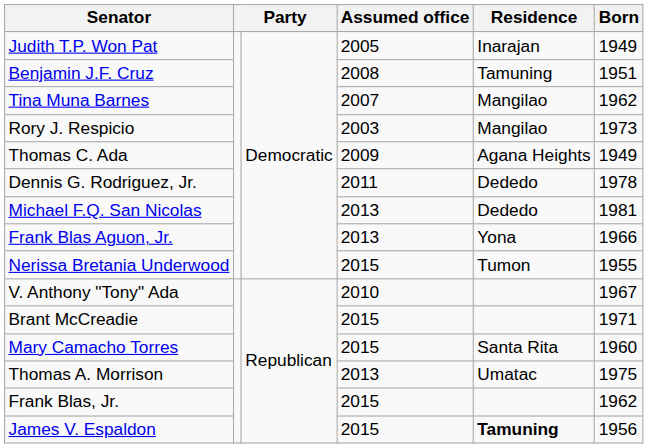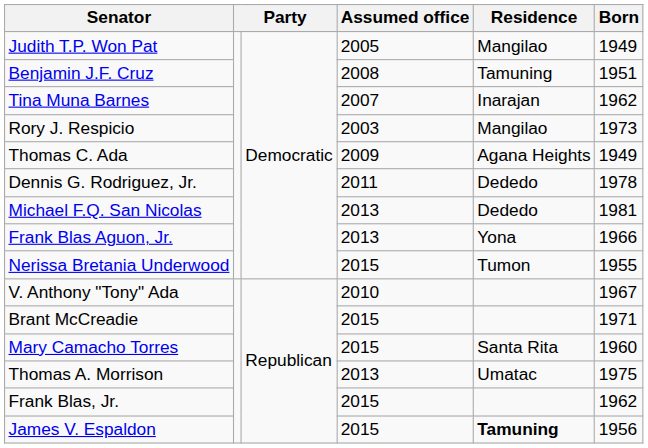Judith T.P. Won Pat | Residence: Inarajan -> Mangilao
Tina Muna Barnes | Residence: Mangilao -> Inarajan
